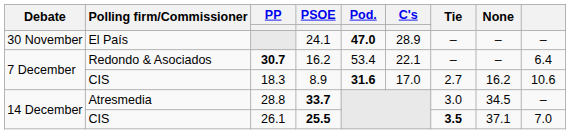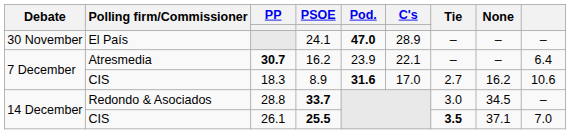30.7 | Polling firm/Commissioner: Redondo & Asociados -> Atresmedia
30.7 | Pod.: 53.4 -> 23.9
28.8 | Polling firm/Commissioner: Atresmedia -> Redondo & Asociados
